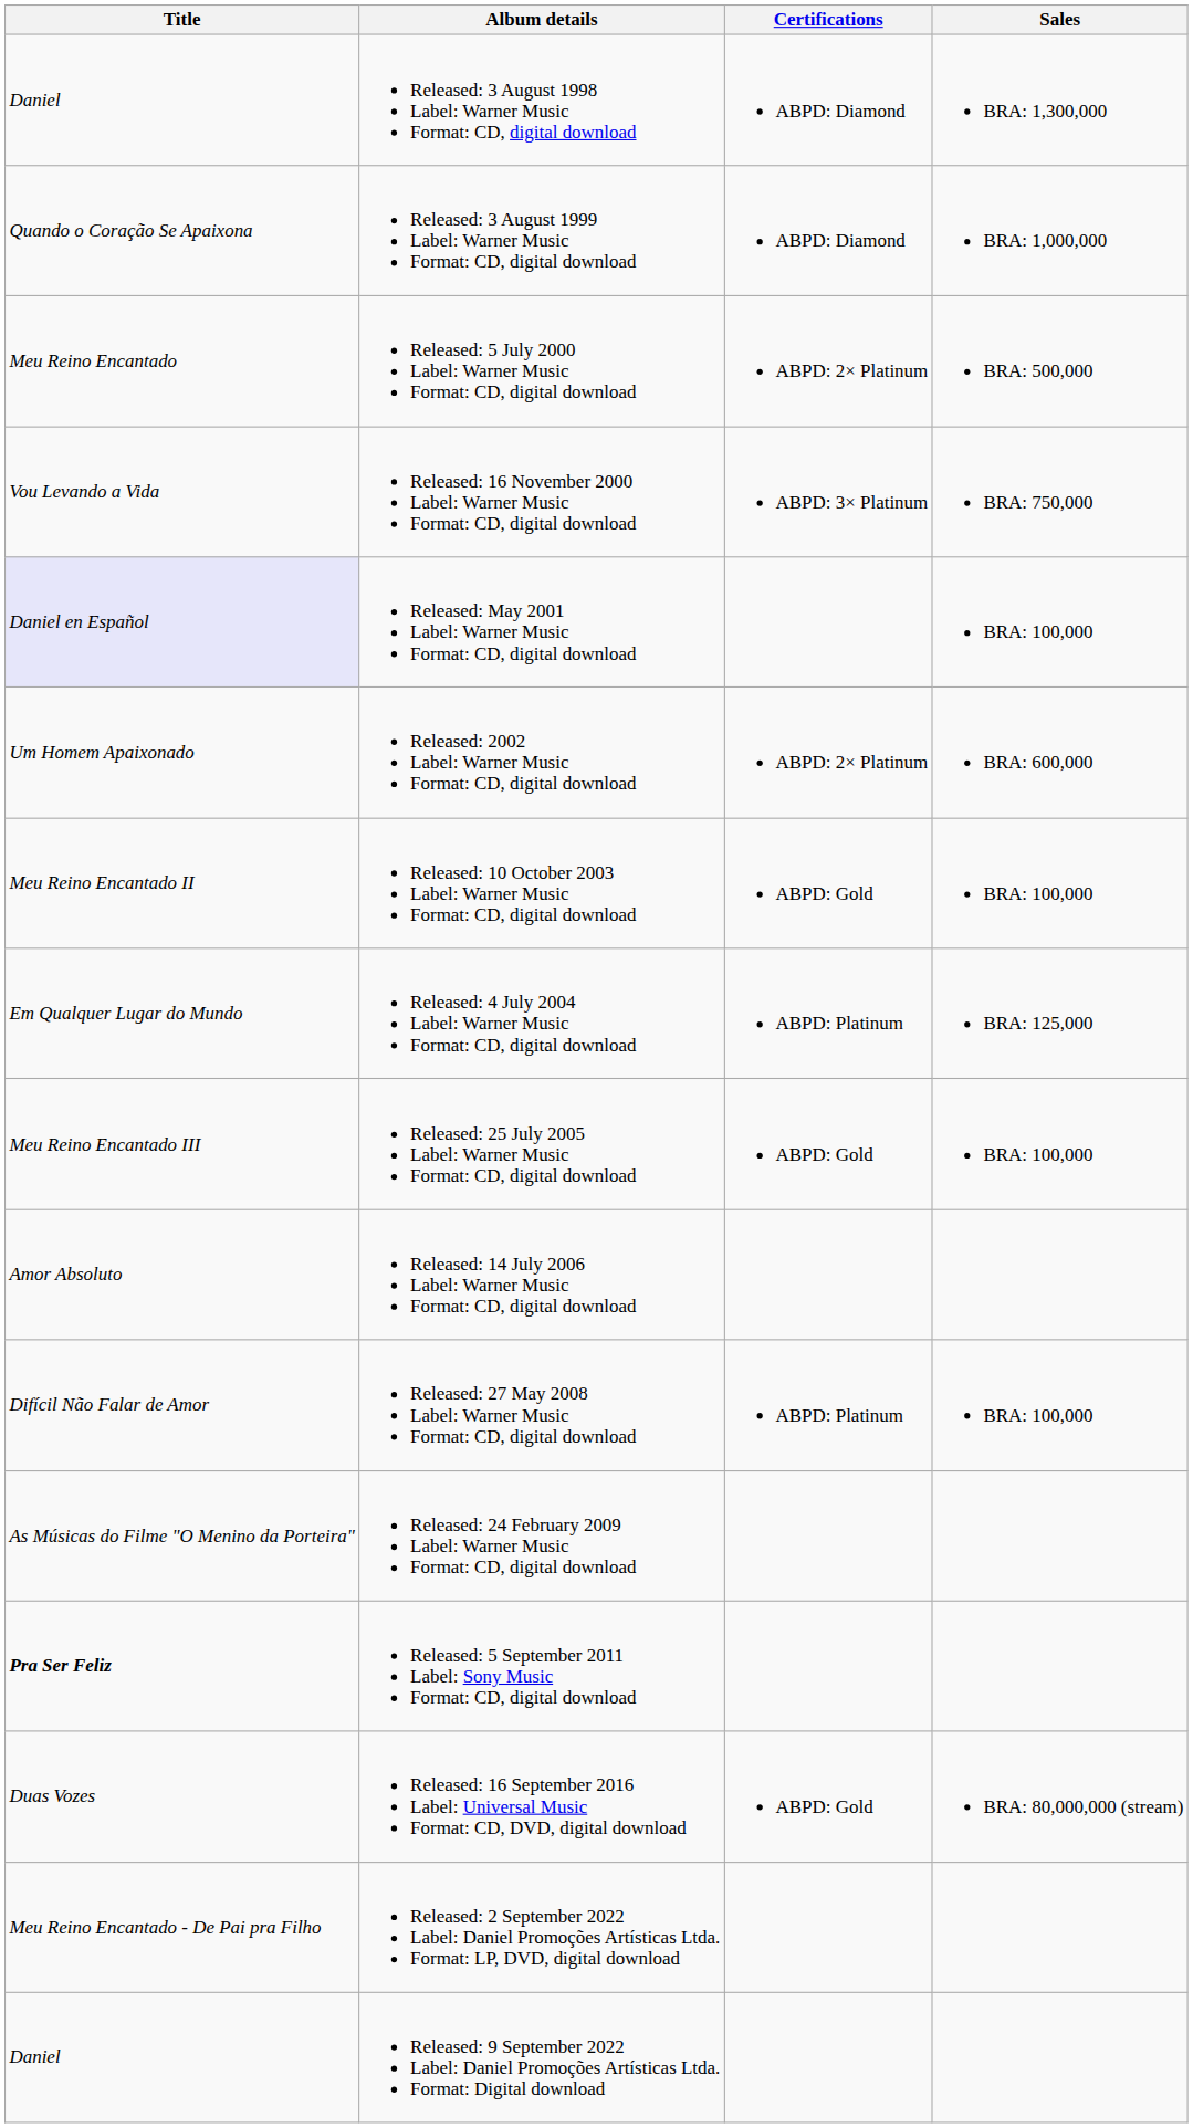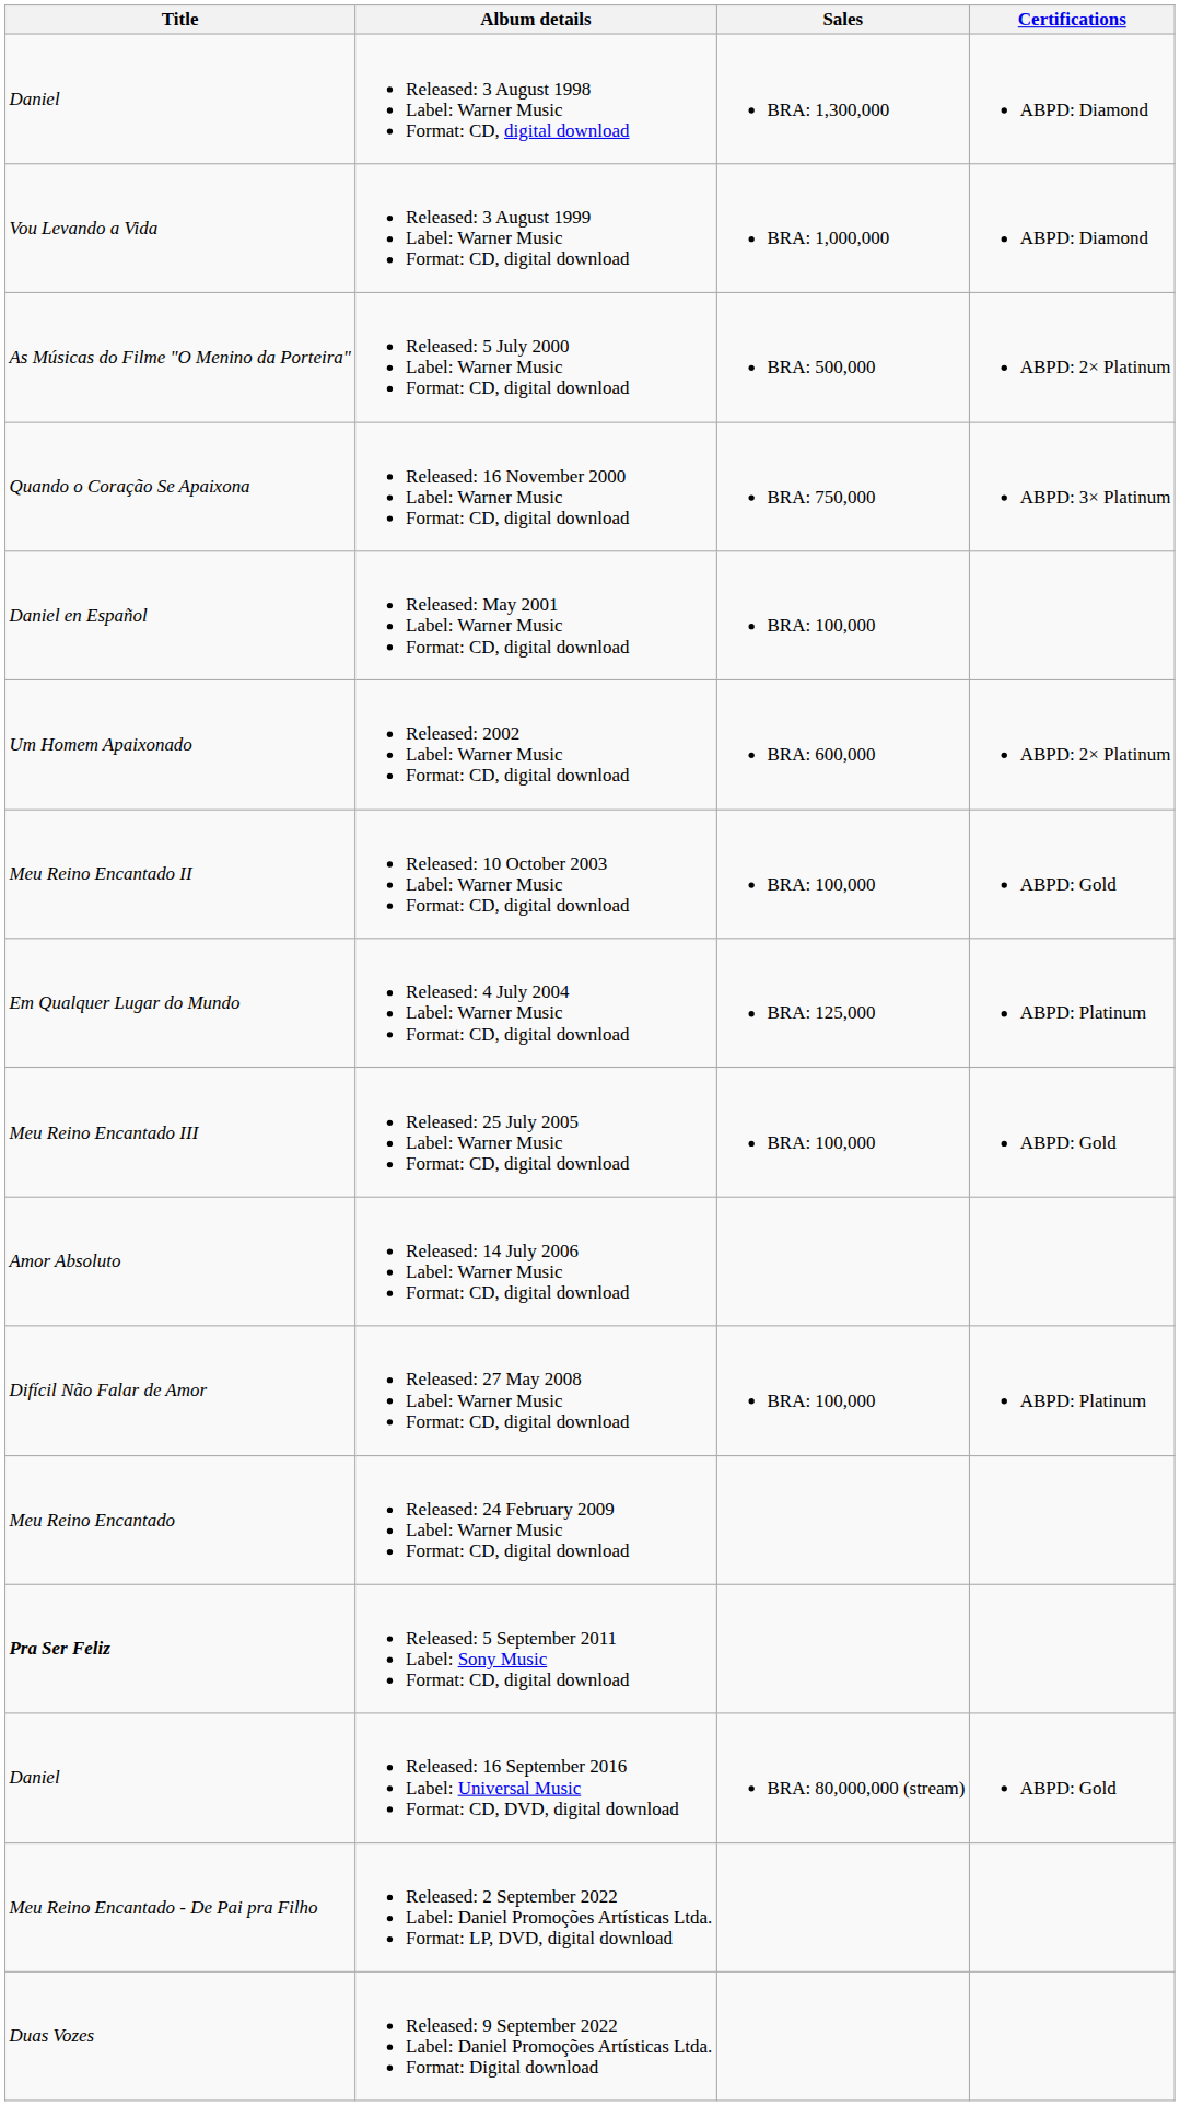columns swapped: Certifications <-> Sales
row 3 | Title: Quando o Coração Se Apaixona -> Vou Levando a Vida
row 4 | Title: Meu Reino Encantado -> As Músicas do Filme "O Menino da Porteira"
row 5 | Title: Vou Levando a Vida -> Quando o Coração Se Apaixona
row 6 | Title: lavender background -> no background
row 13 | Title: As Músicas do Filme "O Menino da Porteira" -> Meu Reino Encantado
row 15 | Title: Duas Vozes -> Daniel
row 17 | Title: Daniel -> Duas Vozes
